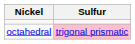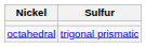octahedral | Sulfur: pink background -> no background
